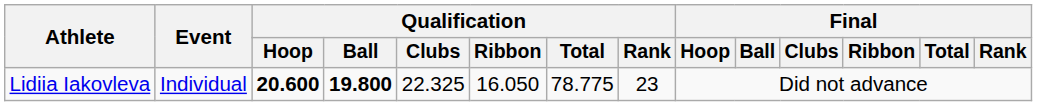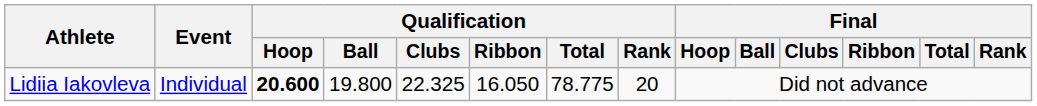Lidiia Iakovleva | Qualification / Ball: bold -> normal
Lidiia Iakovleva | Qualification / Rank: 23 -> 20
